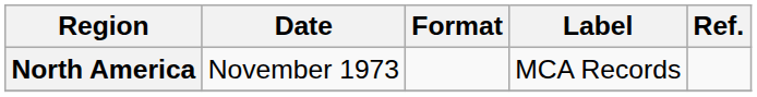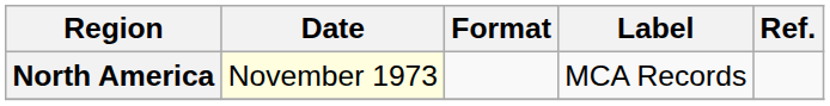North America | Date: no background -> lightyellow background
